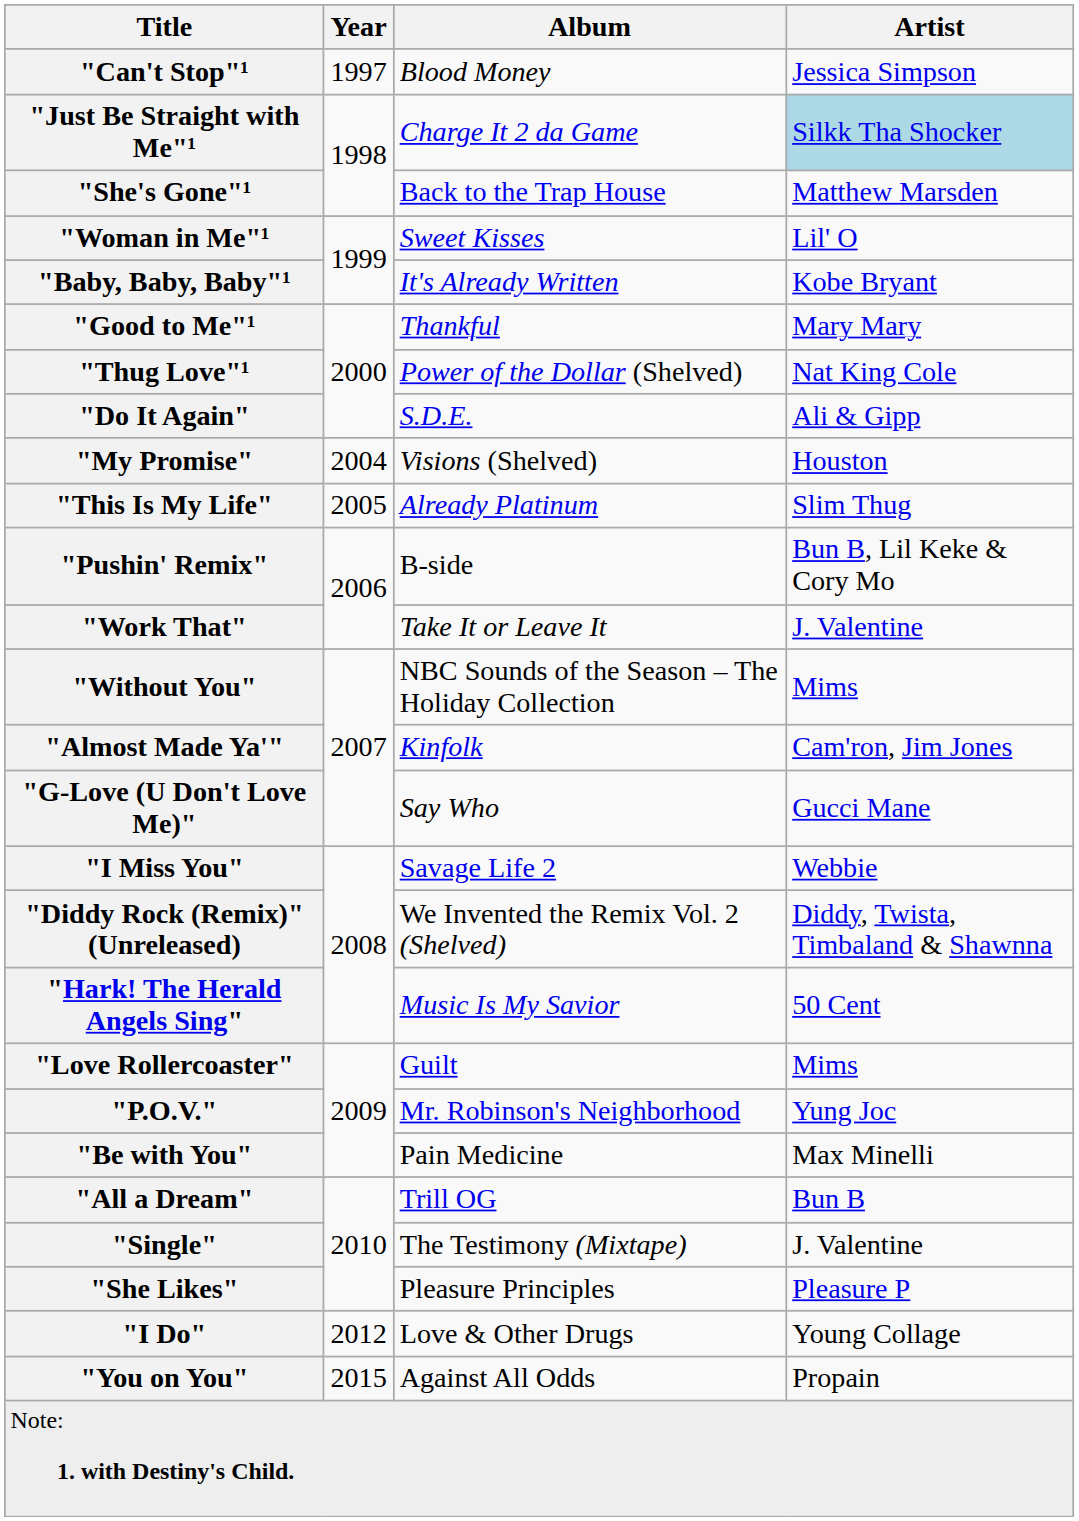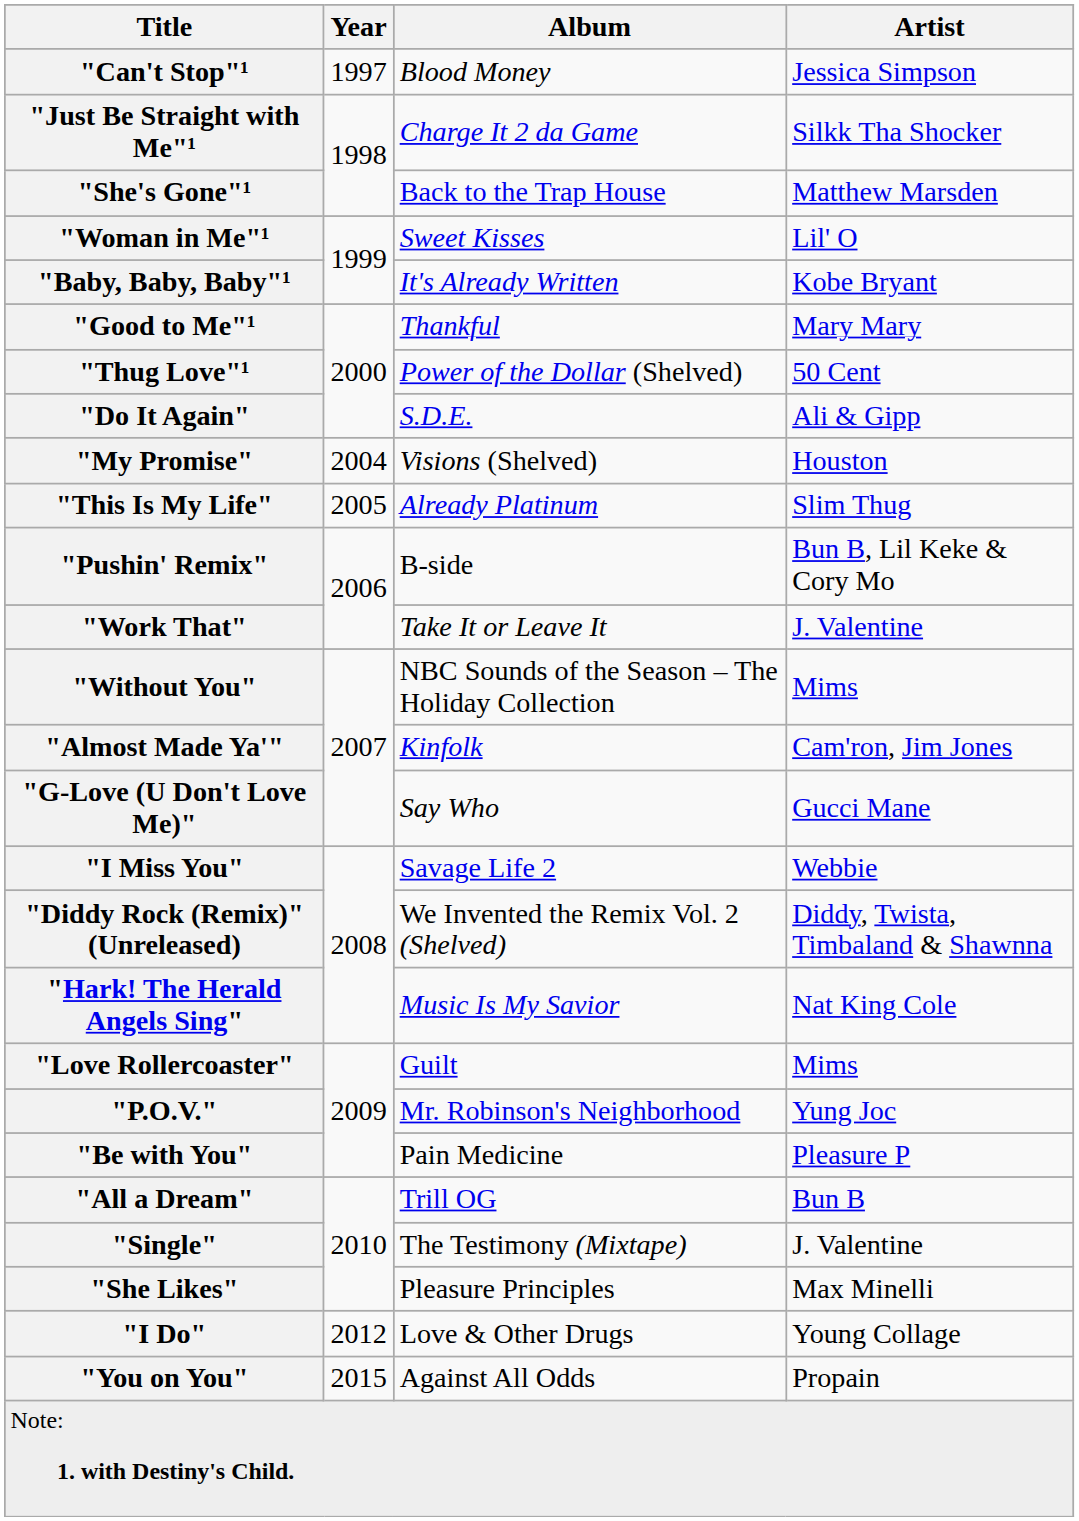"Just Be Straight with Me"¹ | Artist: lightblue background -> no background
"Thug Love"¹ | Artist: Nat King Cole -> 50 Cent
"Hark! The Herald Angels Sing" | Artist: 50 Cent -> Nat King Cole
"Be with You" | Artist: Max Minelli -> Pleasure P
"She Likes" | Artist: Pleasure P -> Max Minelli
